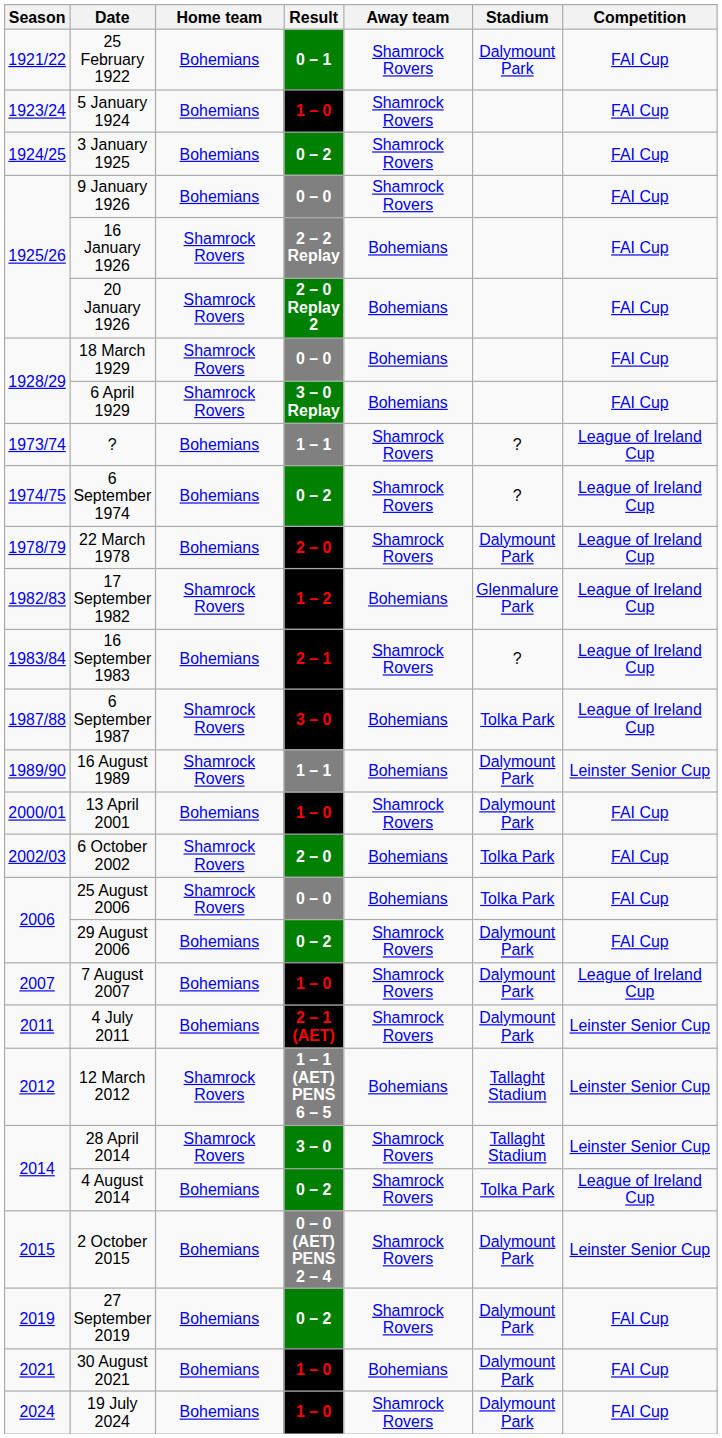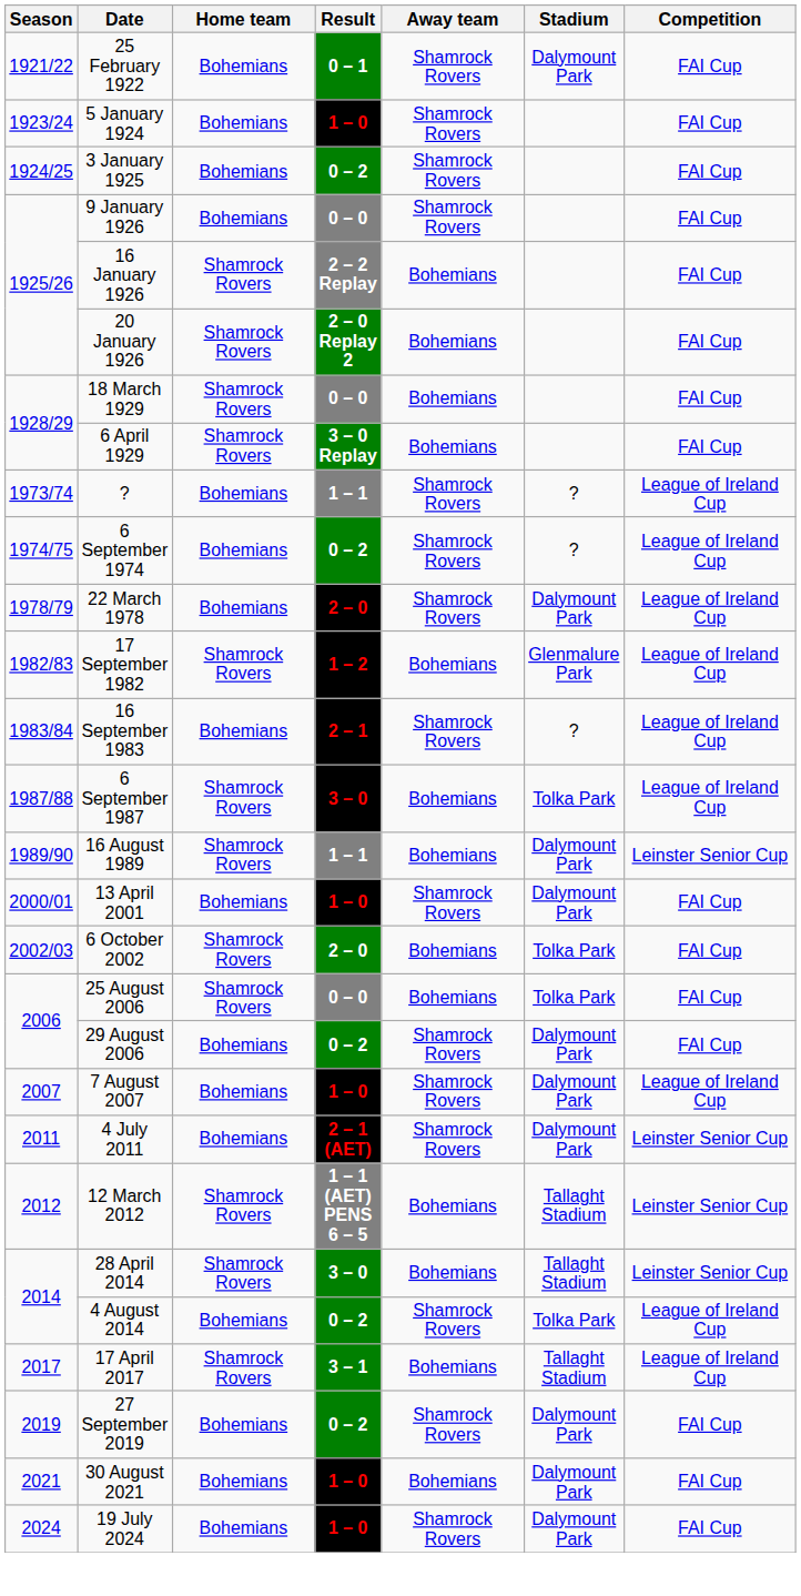28 April 2014 | Away team: Shamrock Rovers -> Bohemians
- row: 2015 | 2 October 2015 | Bohemians | 0 – 0 (AET) PENS 2 – 4 | Shamrock Rovers | Dalymount Park | Leinster Senior Cup
+ row: 2017 | 17 April 2017 | Shamrock Rovers | 3 – 1 | Bohemians | Tallaght Stadium | League of Ireland Cup
